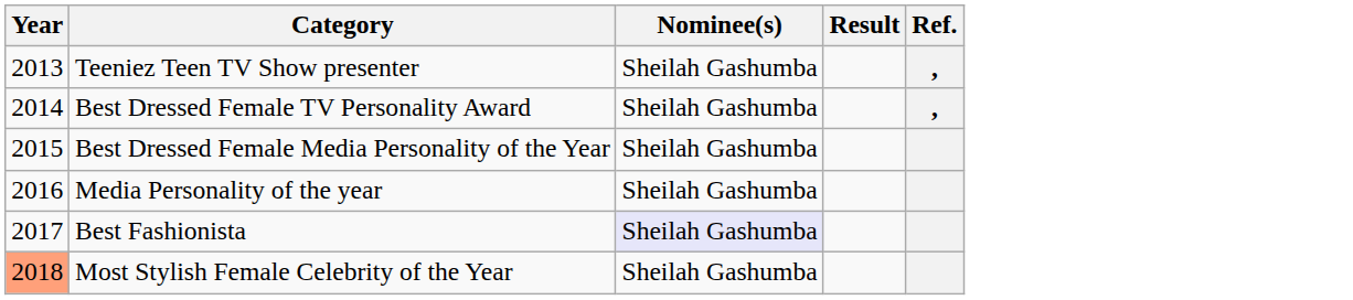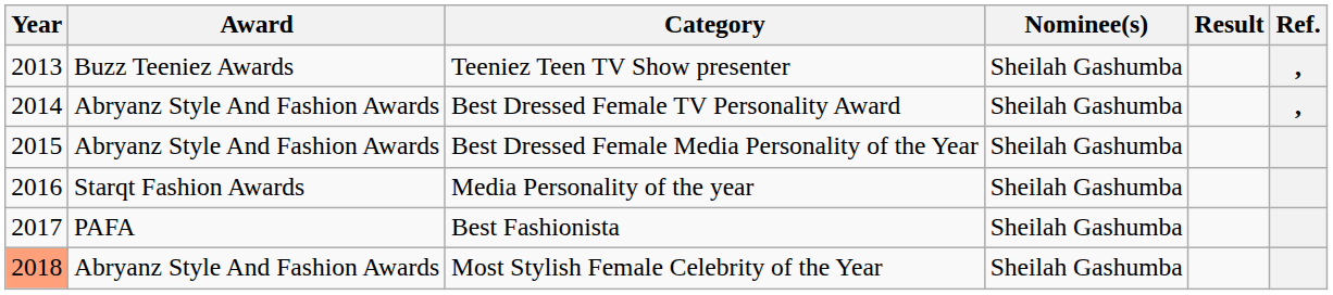+ column: Award | Buzz Teeniez Awards | Abryanz Style And Fashion Awards | Abryanz Style And Fashion Awards | Starqt Fashion Awards | PAFA | Abryanz Style And Fashion Awards
Best Fashionista | Nominee(s): lavender background -> no background
